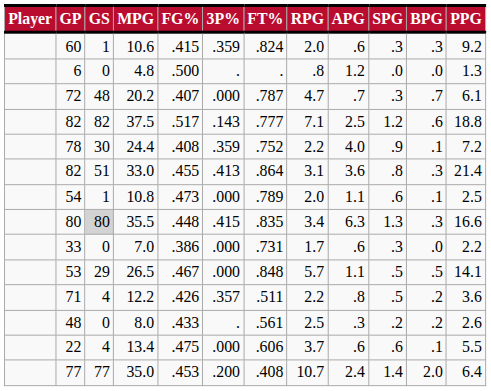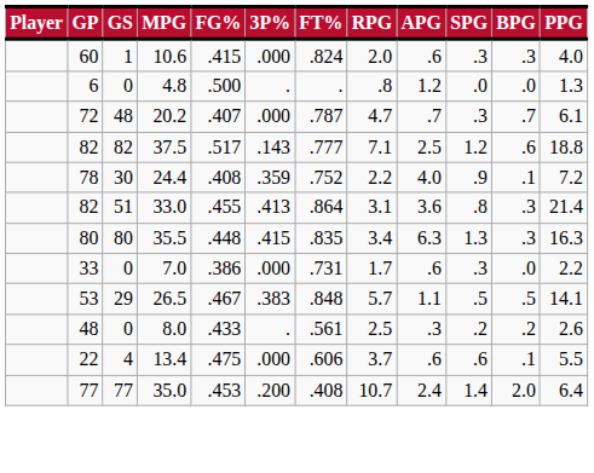10.6 | 3P%: .359 -> .000
10.6 | PPG: 9.2 -> 4.0
- row: 54 | 1 | 10.8 | .473 | .000 | .789 | 2.0 | 1.1 | .6 | .1 | 2.5
35.5 | GS: lightgrey background -> no background
35.5 | PPG: 16.6 -> 16.3
26.5 | 3P%: .000 -> .383
- row: 71 | 4 | 12.2 | .426 | .357 | .511 | 2.2 | .8 | .5 | .2 | 3.6
